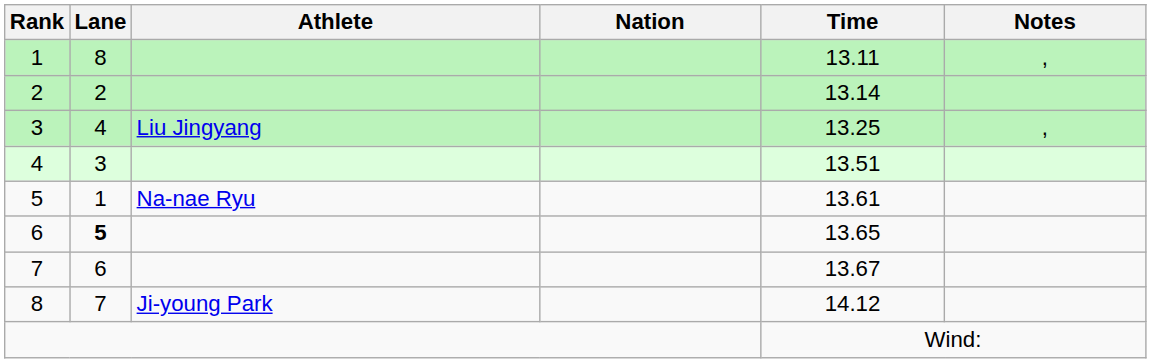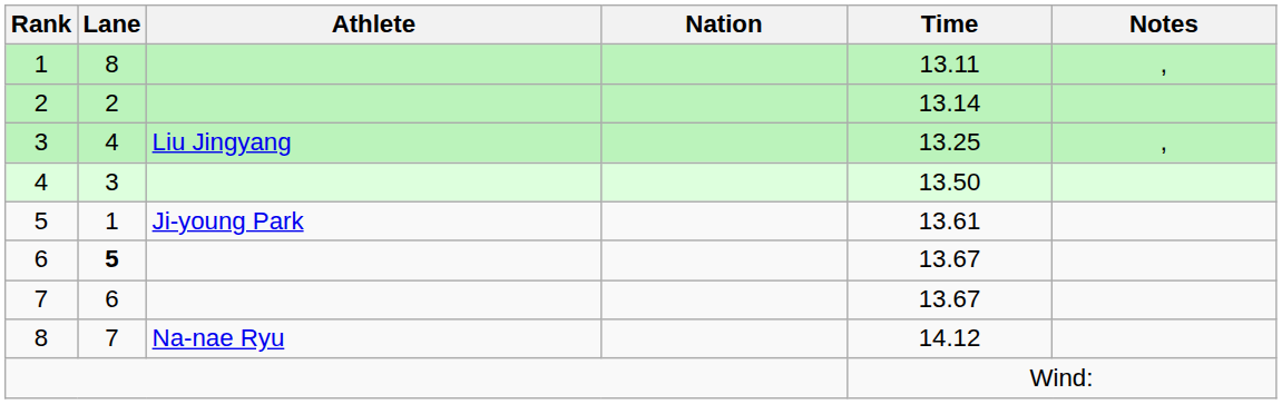row 5 | Time: 13.51 -> 13.50
row 6 | Athlete: Na-nae Ryu -> Ji-young Park
row 7 | Time: 13.65 -> 13.67
row 9 | Athlete: Ji-young Park -> Na-nae Ryu
